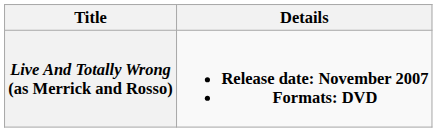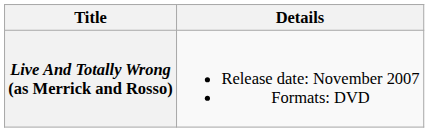Live And Totally Wrong (as Merrick and Rosso) | Details: bold -> normal
